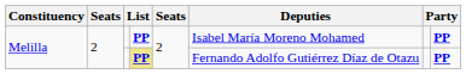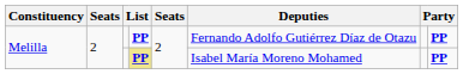row 2 | Deputies: Isabel María Moreno Mohamed -> Fernando Adolfo Gutiérrez Díaz de Otazu
row 3 | Deputies: Fernando Adolfo Gutiérrez Díaz de Otazu -> Isabel María Moreno Mohamed
